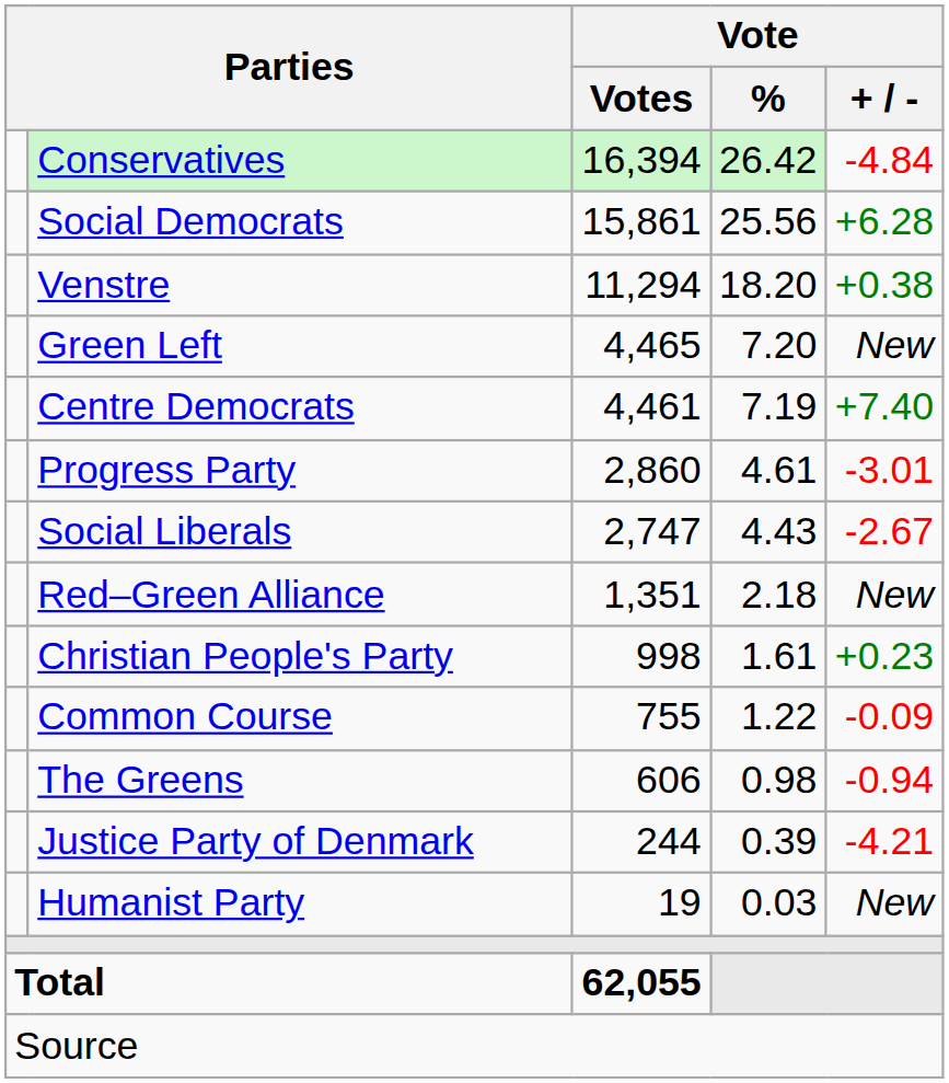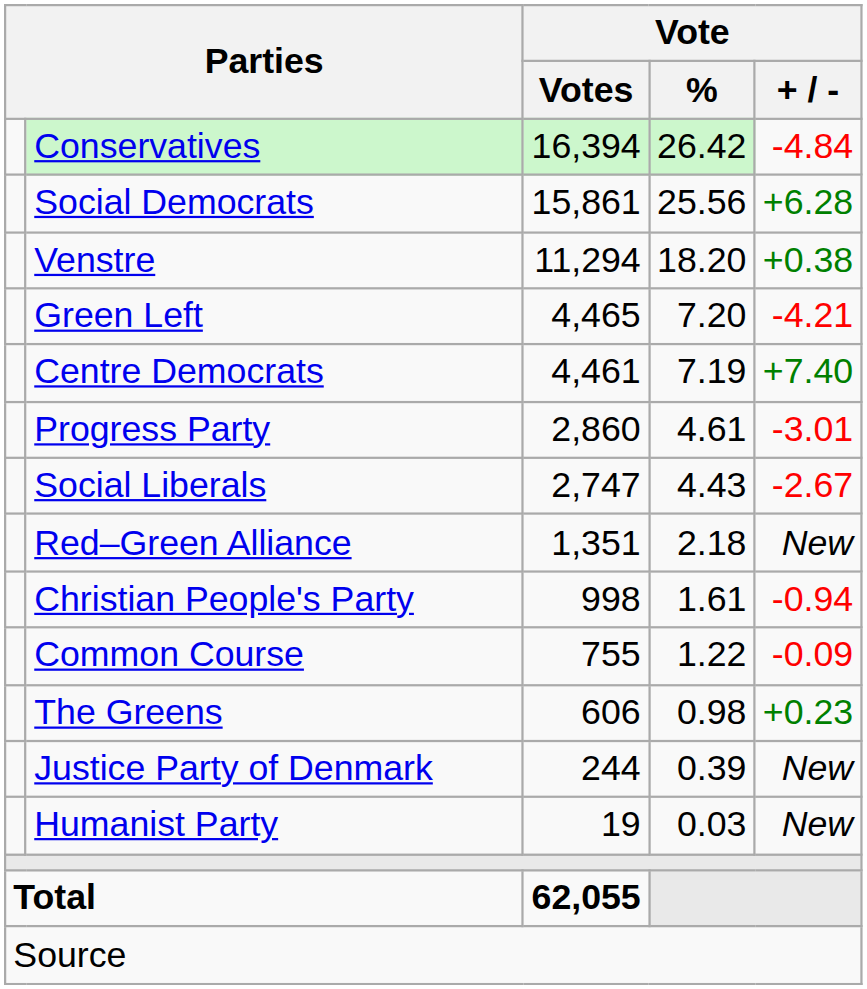Green Left | Vote / + / -: New -> -4.21
Christian People's Party | Vote / + / -: +0.23 -> -0.94
The Greens | Vote / + / -: -0.94 -> +0.23
Justice Party of Denmark | Vote / + / -: -4.21 -> New
